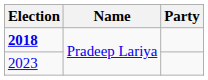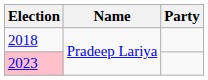2018 | Election: bold -> normal
2023 | Election: no background -> pink background
